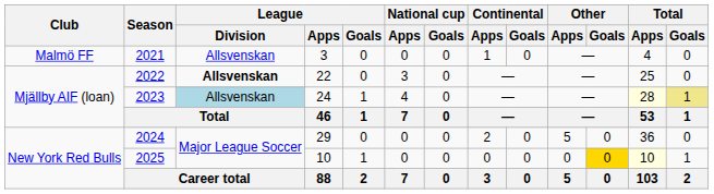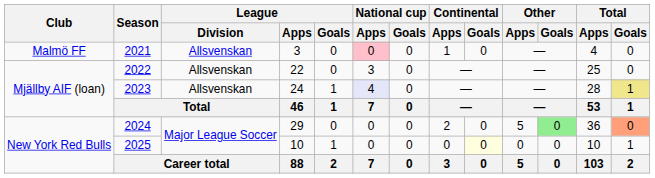2021 | National cup / Apps: no background -> pink background
2022 | League / Division: bold -> normal
2023 | League / Division: lightblue background -> no background
2023 | National cup / Apps: no background -> lavender background
2023 | Total / Apps: lightyellow background -> no background
2024 | Other / Goals: no background -> lightgreen background
2024 | Total / Goals: no background -> lightsalmon background
2025 | Continental / Goals: no background -> lightyellow background
2025 | Other / Goals: gold background -> no background
2025 | Total / Apps: lightyellow background -> no background
